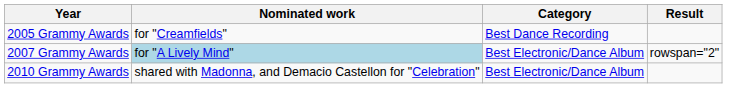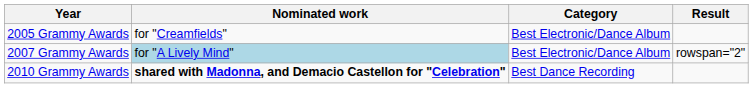2005 Grammy Awards | Category: Best Dance Recording -> Best Electronic/Dance Album
2010 Grammy Awards | Nominated work: normal -> bold
2010 Grammy Awards | Category: Best Electronic/Dance Album -> Best Dance Recording
